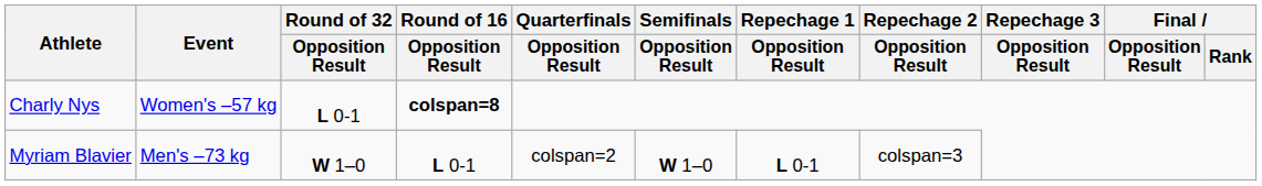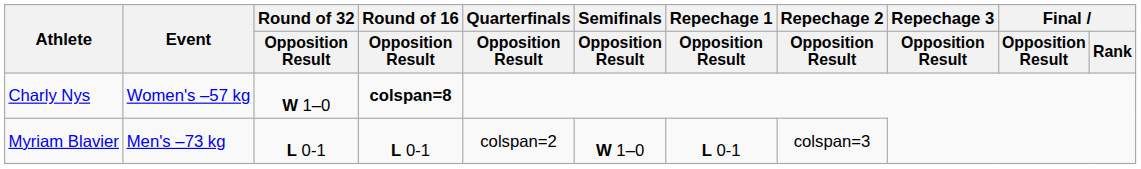Charly Nys | Round of 32 / Opposition Result: L 0-1 -> W 1–0
Myriam Blavier | Round of 32 / Opposition Result: W 1–0 -> L 0-1
